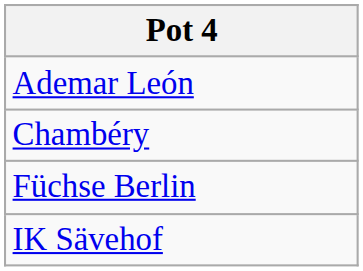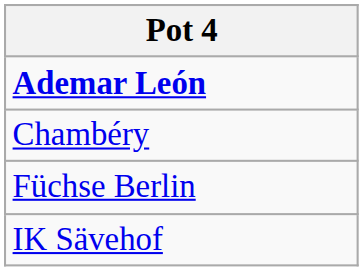row 2 | column 1: normal -> bold
